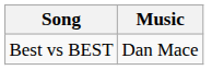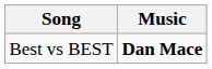Best vs BEST | Music: normal -> bold
